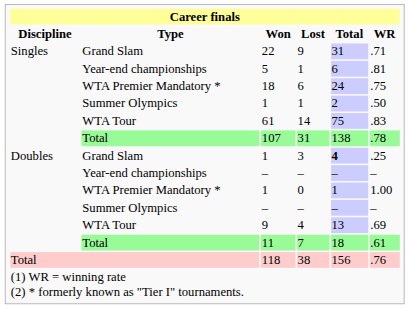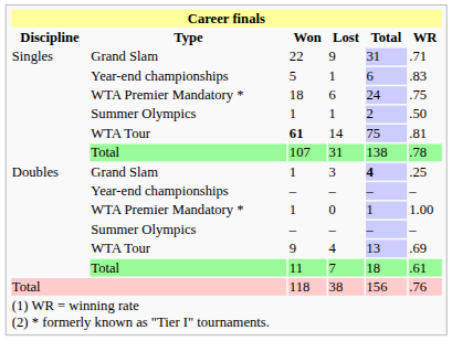Year-end championships / 1 | WR: .81 -> .83
14 | Won: normal -> bold
14 | WR: .83 -> .81
